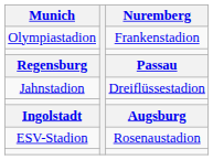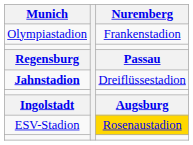Jahnstadion | Munich: normal -> bold
ESV-Stadion | Nuremberg: no background -> gold background
